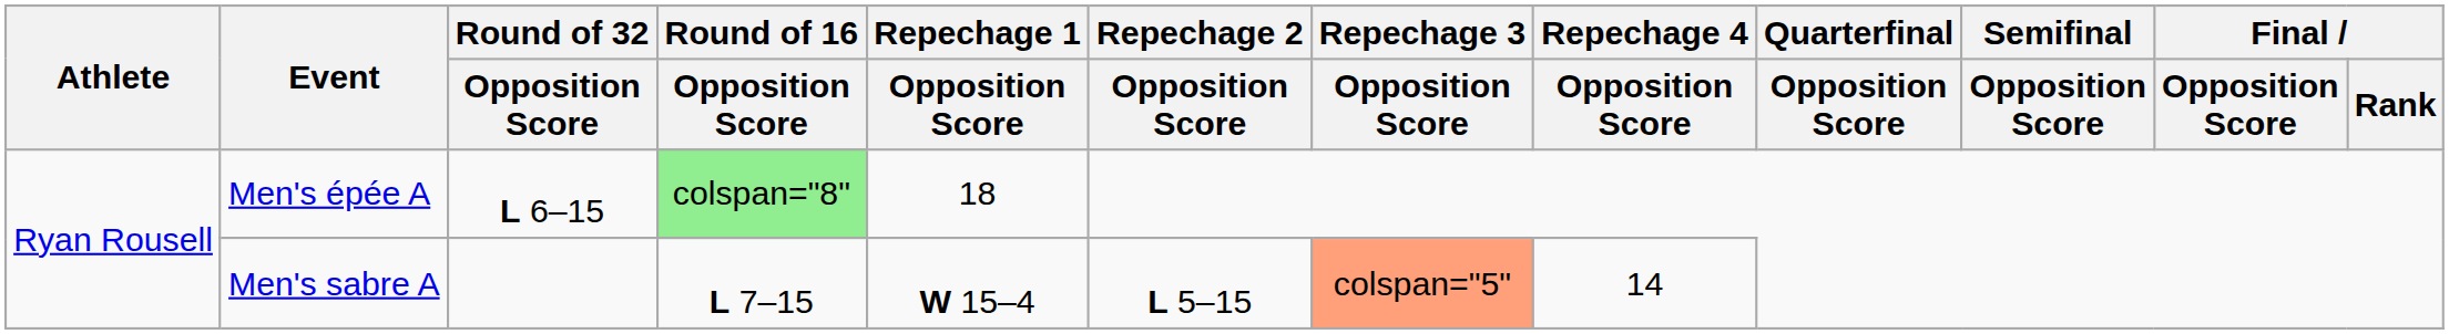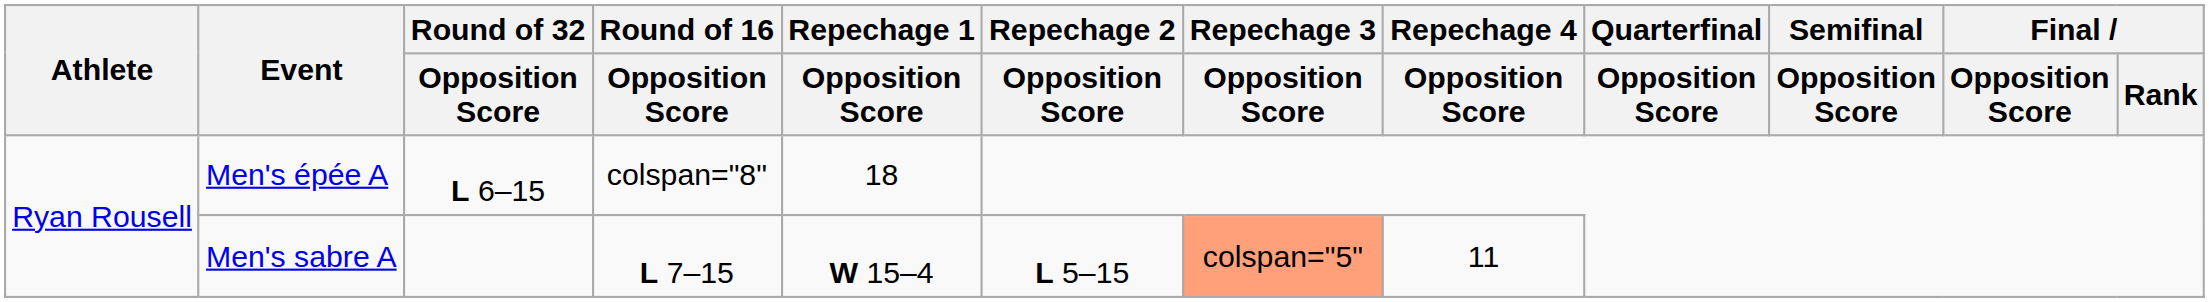Men's épée A | Round of 16 / Opposition Score: lightgreen background -> no background
Men's sabre A | Repechage 4 / Opposition Score: 14 -> 11
